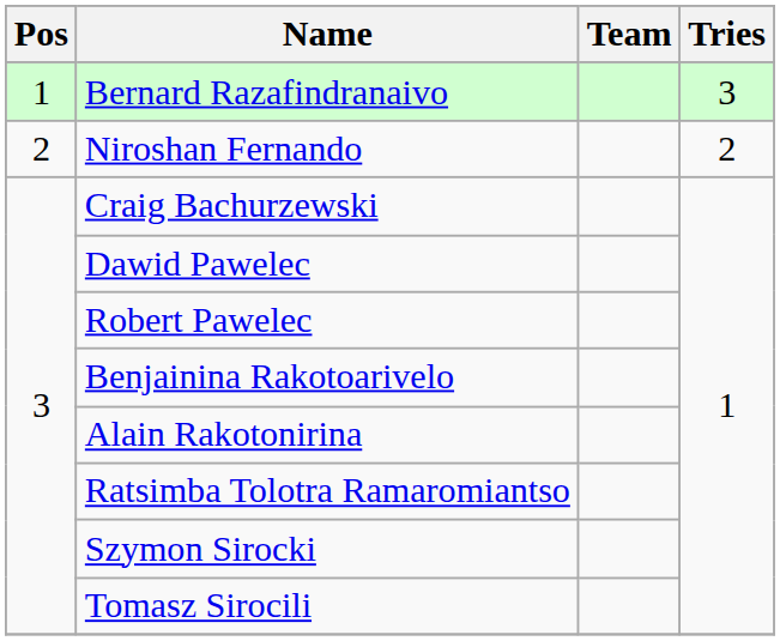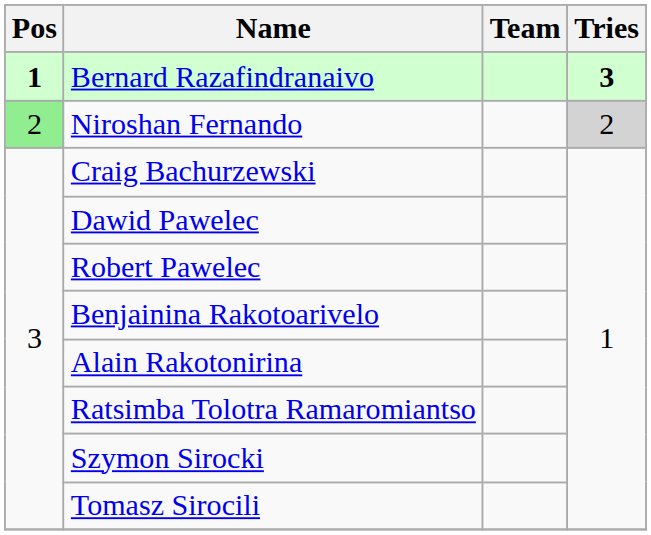Bernard Razafindranaivo | Pos: normal -> bold
Bernard Razafindranaivo | Tries: normal -> bold
Niroshan Fernando | Pos: no background -> lightgreen background
Niroshan Fernando | Tries: no background -> lightgrey background
